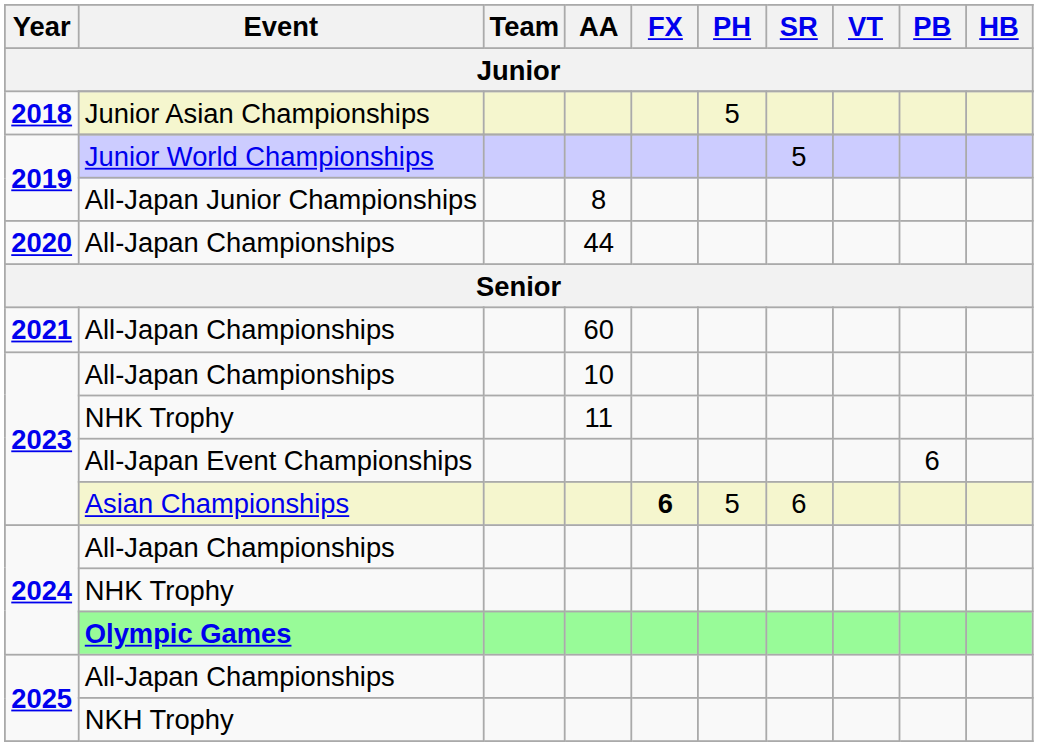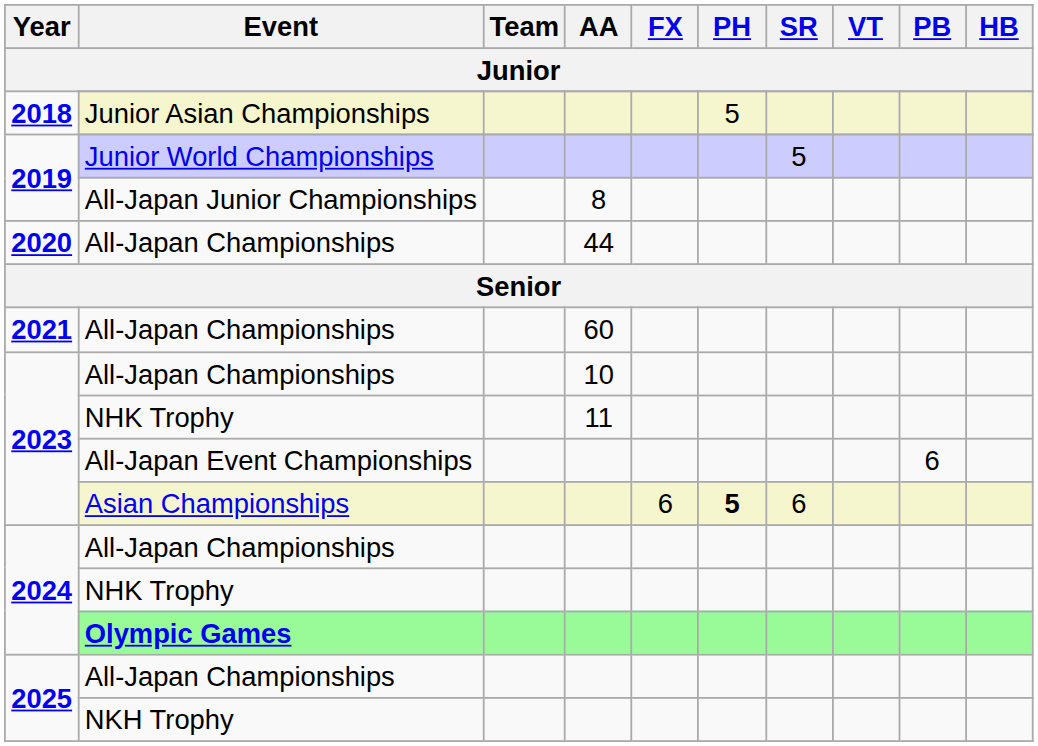Asian Championships | FX: bold -> normal
Asian Championships | PH: normal -> bold
